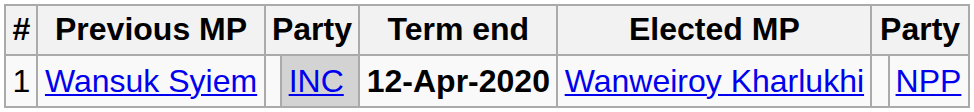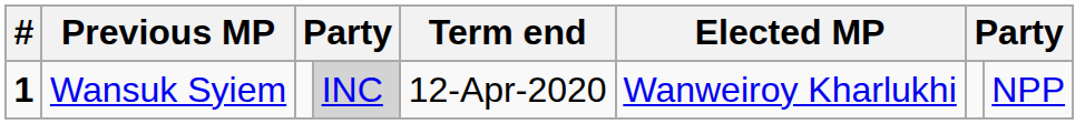Wansuk Syiem | #: normal -> bold
Wansuk Syiem | Term end: bold -> normal
